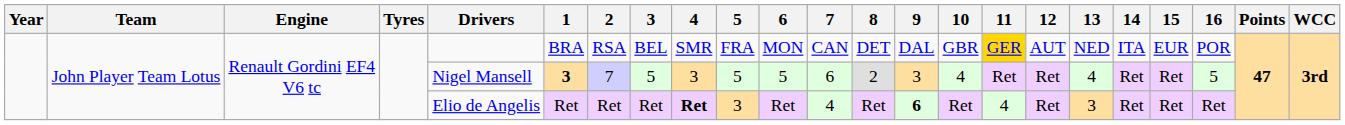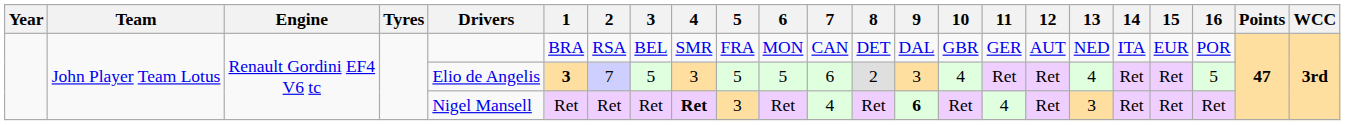row 2 | 11: gold background -> no background
row 3 | Drivers: Nigel Mansell -> Elio de Angelis
row 4 | Drivers: Elio de Angelis -> Nigel Mansell
